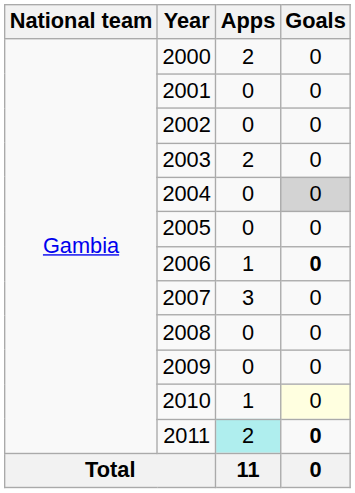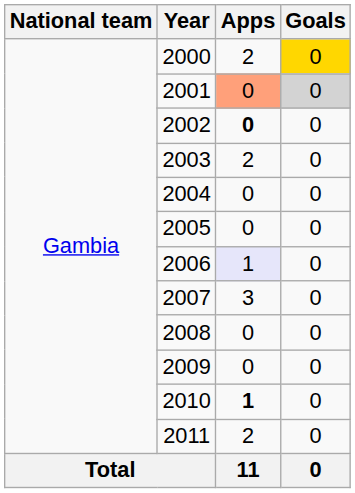2000 | Goals: no background -> gold background
2001 | Apps: no background -> lightsalmon background
2001 | Goals: no background -> lightgrey background
2002 | Apps: normal -> bold
2004 | Goals: lightgrey background -> no background
2006 | Apps: no background -> lavender background
2006 | Goals: bold -> normal
2010 | Apps: normal -> bold
2010 | Goals: lightyellow background -> no background
2011 | Apps: paleturquoise background -> no background
2011 | Goals: bold -> normal
